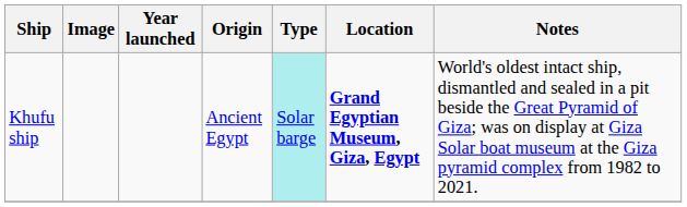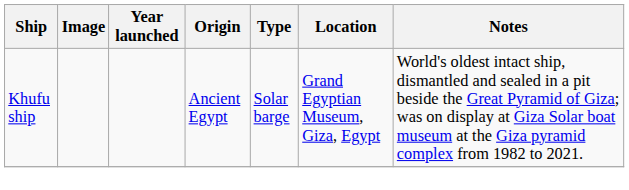Khufu ship | Type: paleturquoise background -> no background
Khufu ship | Location: bold -> normal
